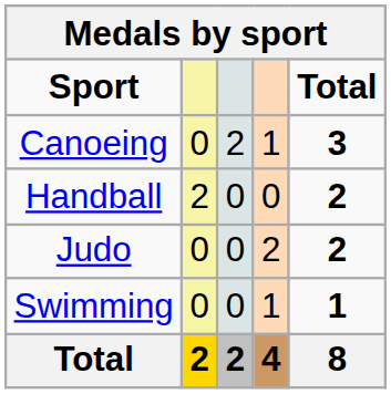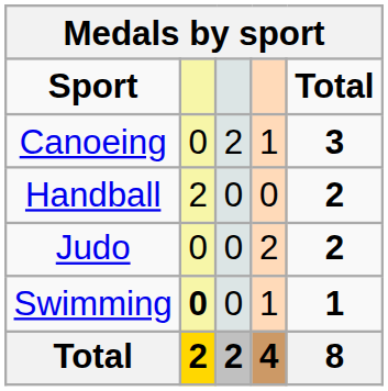Swimming | column 2: normal -> bold
